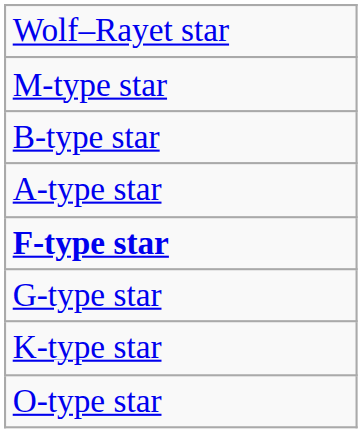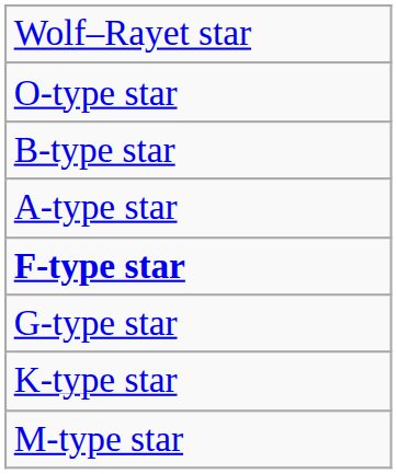row 2 | column 1: M-type star -> O-type star
row 8 | column 1: O-type star -> M-type star
